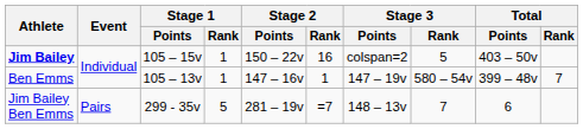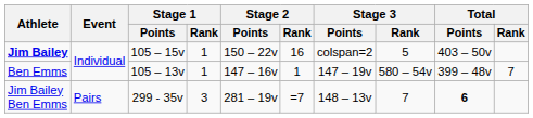Jim Bailey Ben Emms | Stage 1 / Rank: 5 -> 3
Jim Bailey Ben Emms | Total / Points: normal -> bold
